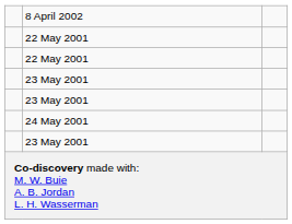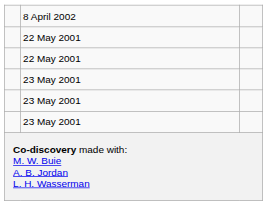- row: 24 May 2001
